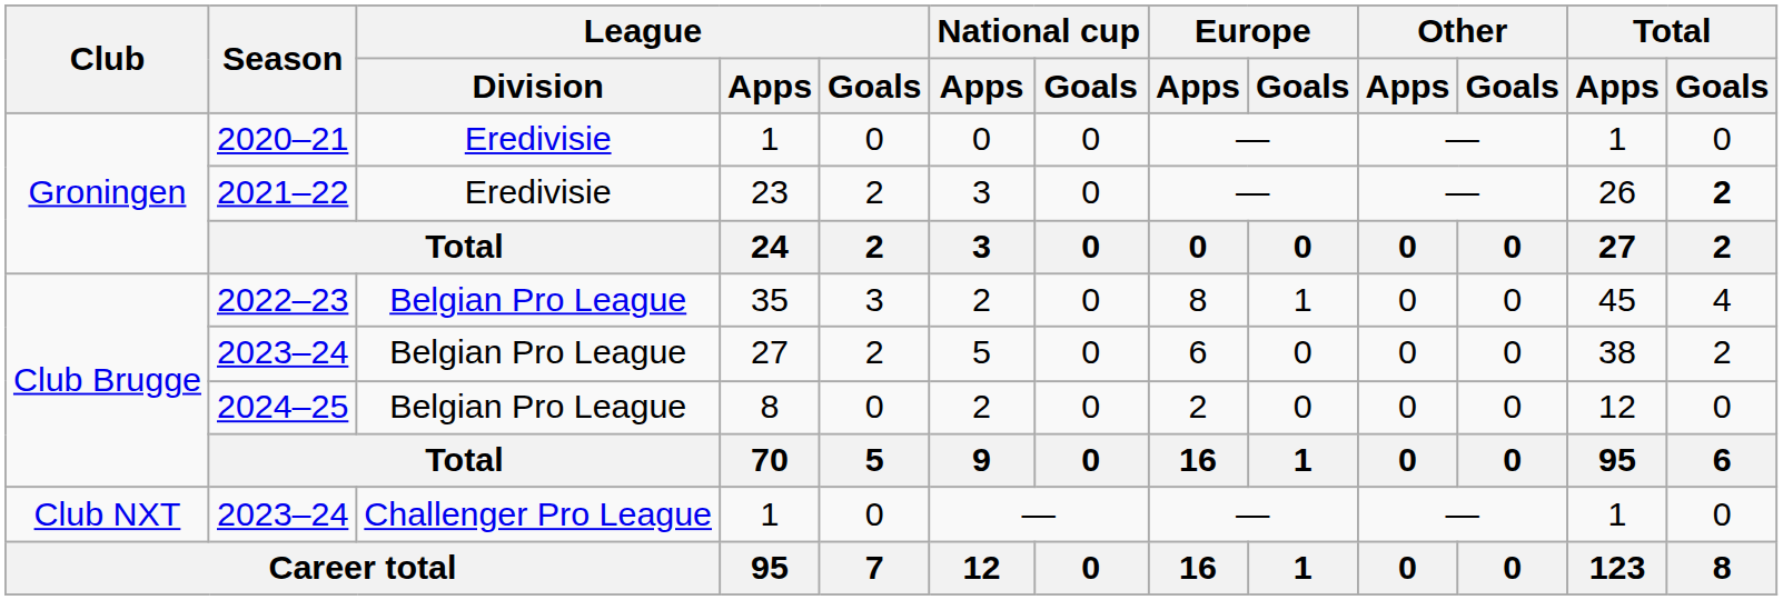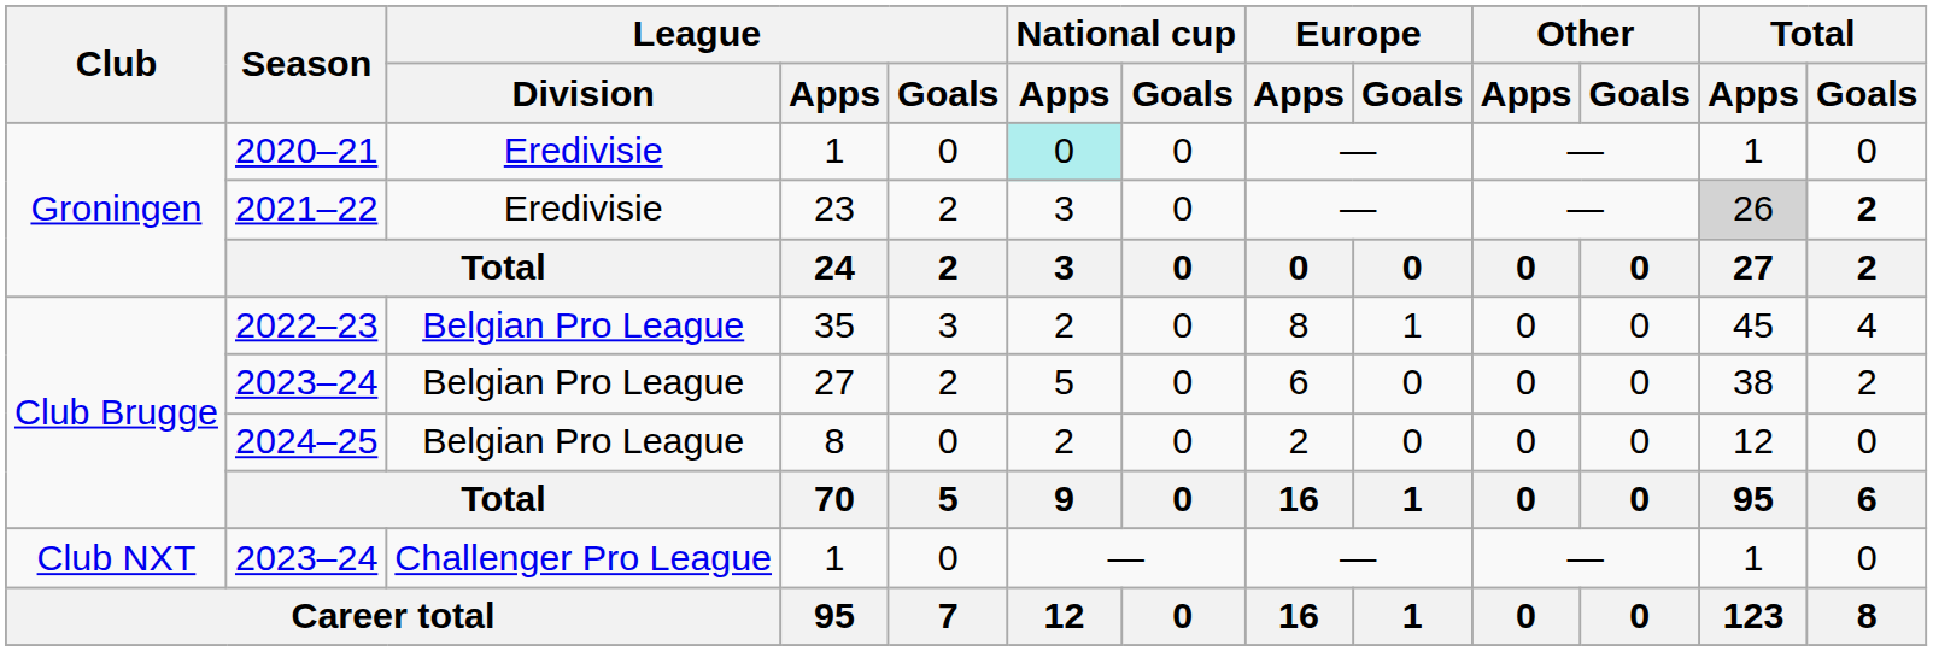2020–21 | National cup / Apps: no background -> paleturquoise background
2021–22 | Total / Apps: no background -> lightgrey background
